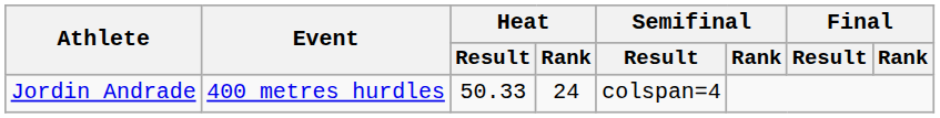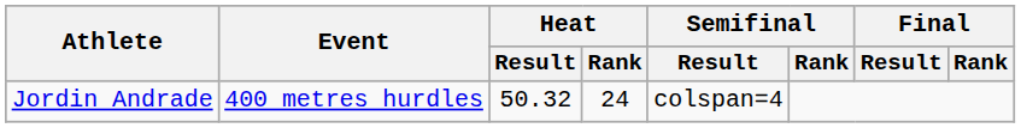Jordin Andrade | Heat / Result: 50.33 -> 50.32
